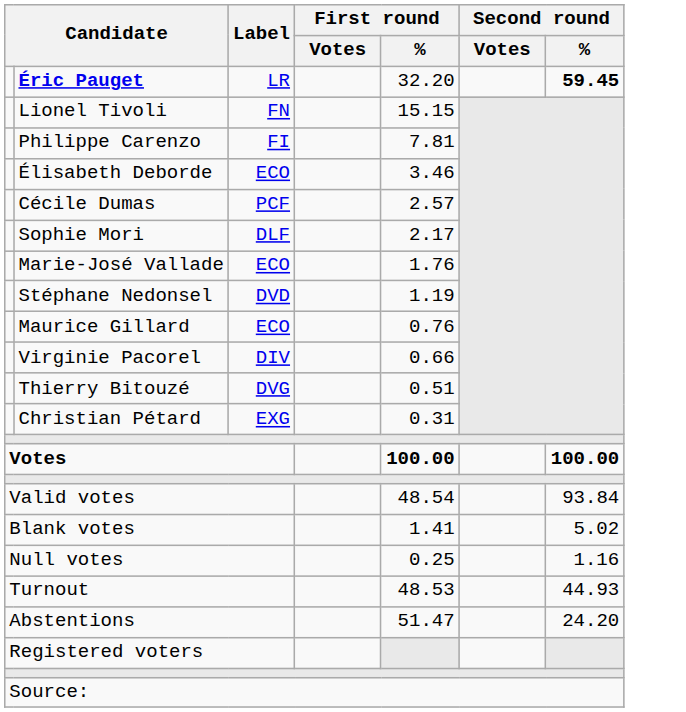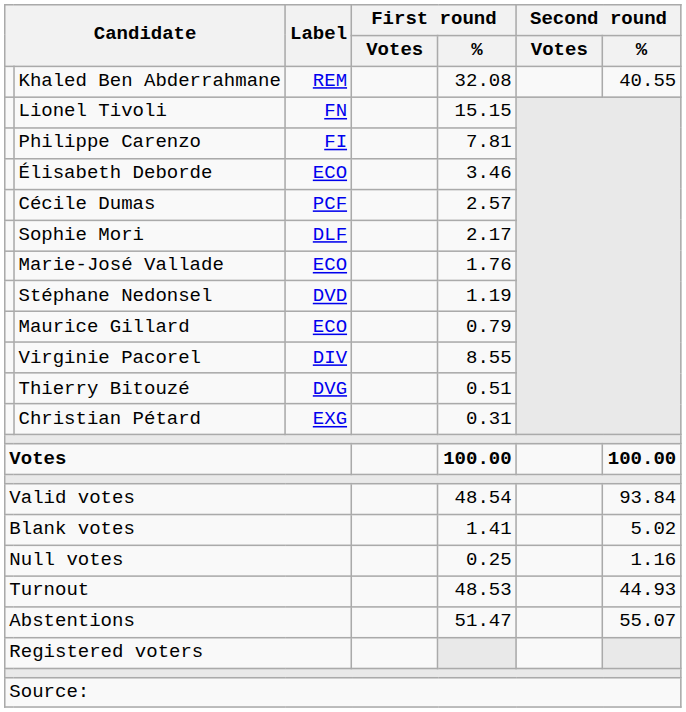- row: Éric Pauget | LR | 32.20 | 59.45
+ row: Khaled Ben Abderrahmane | REM | 32.08 | 40.55
Maurice Gillard | First round / %: 0.76 -> 0.79
Virginie Pacorel | First round / %: 0.66 -> 8.55
Abstentions | Second round / %: 24.20 -> 55.07
